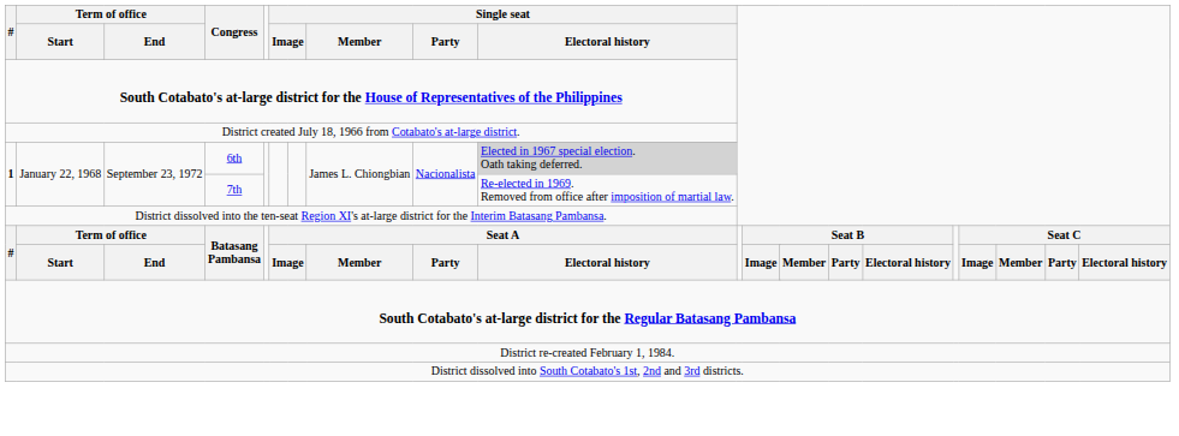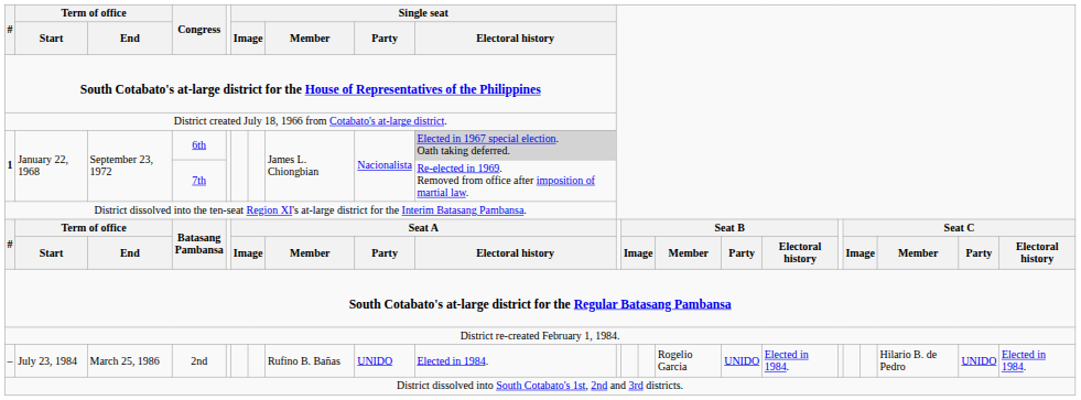+ row: – | July 23, 1984 | March 25, 1986 | 2nd | Rufino B. Bañas | UNIDO | Elected in 1984. | Rogelio Garcia | UNIDO | Elected in 1984. | Hilario B. de Pedro | UNIDO | Elected in 1984.
